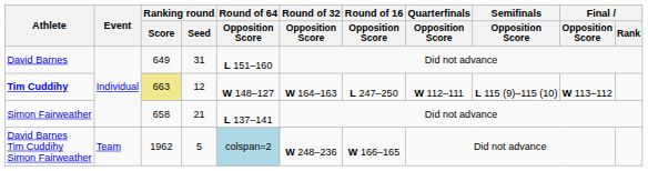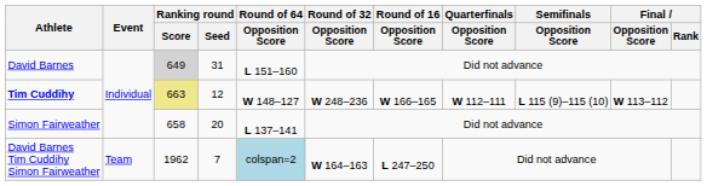David Barnes | Ranking round / Score: no background -> lightgrey background
Tim Cuddihy | Round of 32 / Opposition Score: W 164–163 -> W 248–236
Tim Cuddihy | Round of 16 / Opposition Score: L 247–250 -> W 166–165
Simon Fairweather | Ranking round / Seed: 21 -> 20
David Barnes Tim Cuddihy Simon Fairweather | Ranking round / Seed: 5 -> 7
David Barnes Tim Cuddihy Simon Fairweather | Round of 32 / Opposition Score: W 248–236 -> W 164–163
David Barnes Tim Cuddihy Simon Fairweather | Round of 16 / Opposition Score: W 166–165 -> L 247–250
